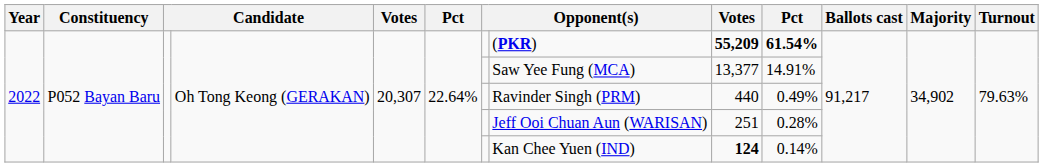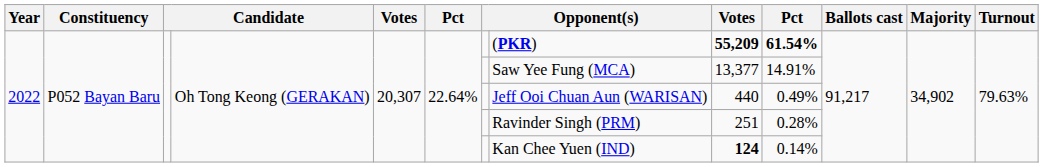row 4 | column 8: Ravinder Singh (PRM) -> Jeff Ooi Chuan Aun (WARISAN)
row 5 | column 8: Jeff Ooi Chuan Aun (WARISAN) -> Ravinder Singh (PRM)
